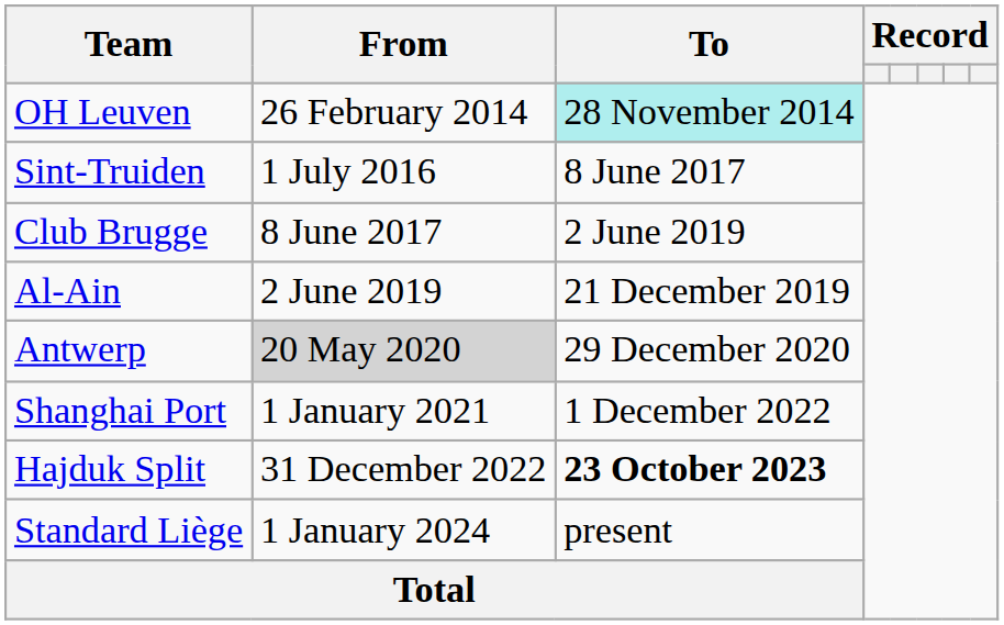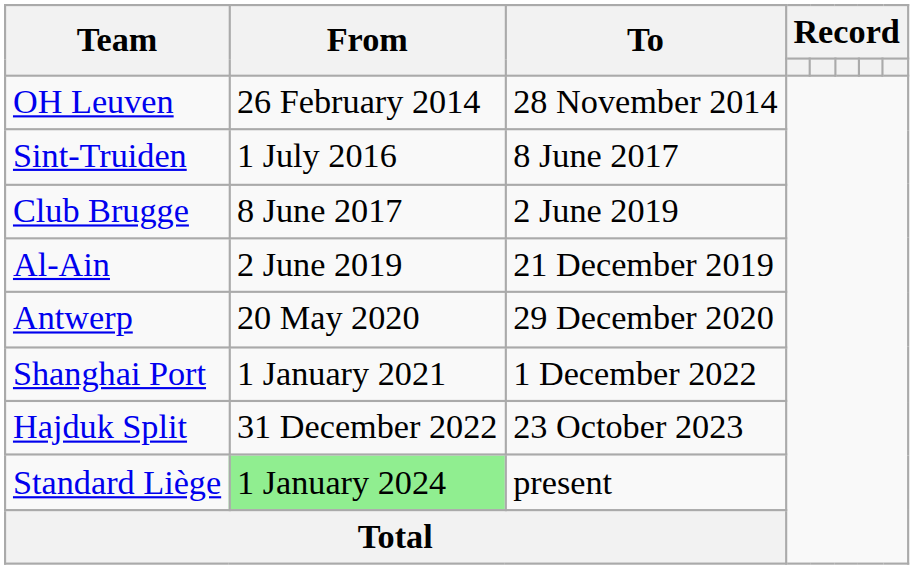OH Leuven | To: paleturquoise background -> no background
Antwerp | From: lightgrey background -> no background
Hajduk Split | To: bold -> normal
Standard Liège | From: no background -> lightgreen background
